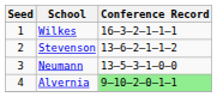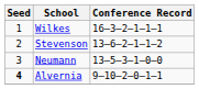Alvernia | Seed: normal -> bold
Alvernia | Conference Record: lightgreen background -> no background
